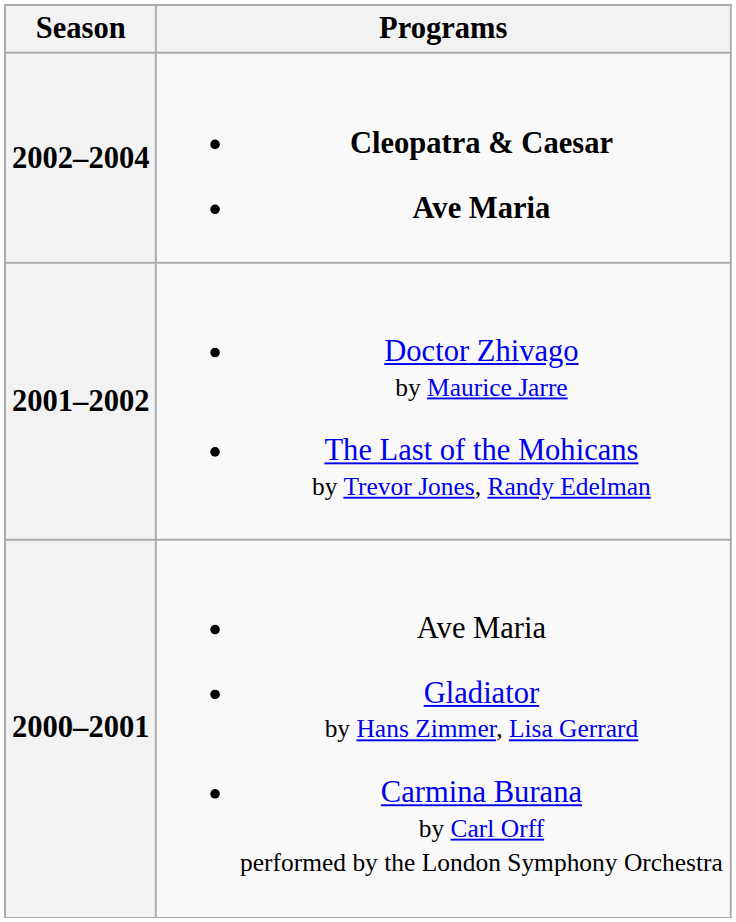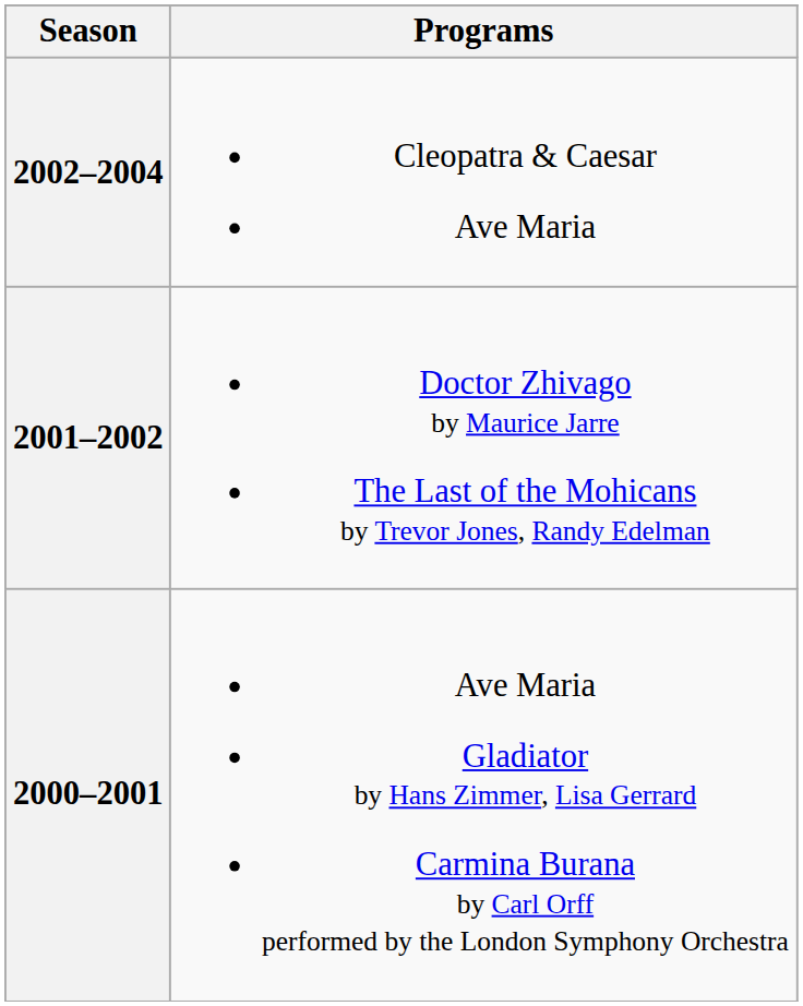2002–2004 | Programs: bold -> normal
